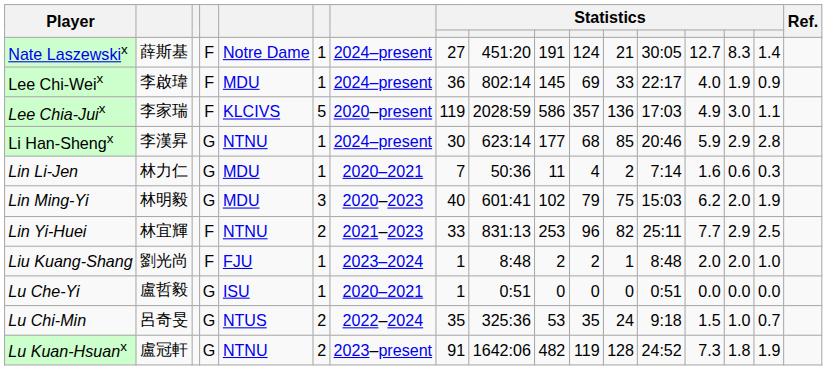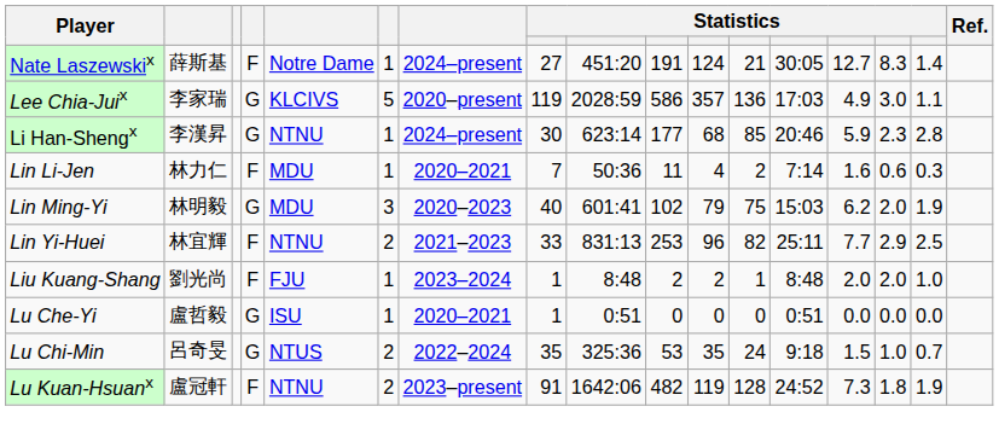- row: Lee Chi-Weix | 李啟瑋 | F | MDU | 1 | 2024–present | 36 | 802:14 | 145 | 69 | 33 | 22:17 | 4.0 | 1.9 | 0.9
Lee Chia-Juix | column 4: F -> G
Li Han-Shengx | column 15: 2.9 -> 2.3
Lin Li-Jen | column 4: G -> F
Lu Kuan-Hsuanx | column 4: G -> F
